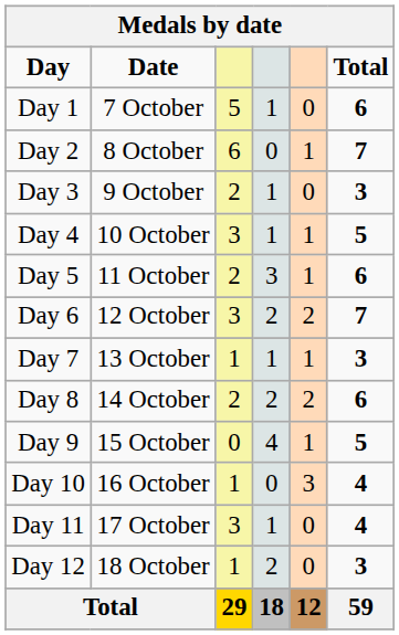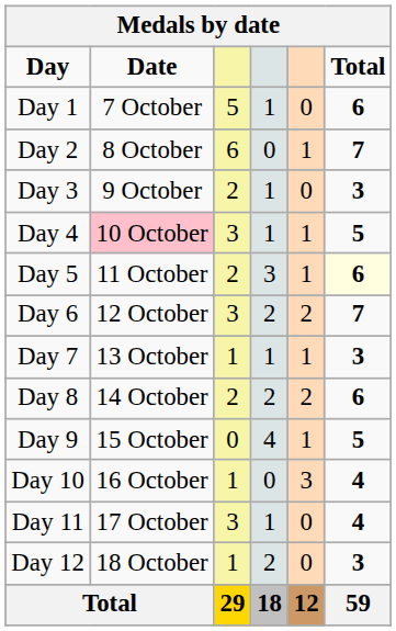Day 4 | Date: no background -> pink background
Day 5 | Total: no background -> lightyellow background
